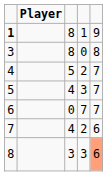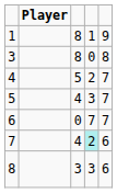row 2 | column 1: bold -> normal
row 7 | column 4: no background -> paleturquoise background
row 8 | column 5: lightsalmon background -> no background
